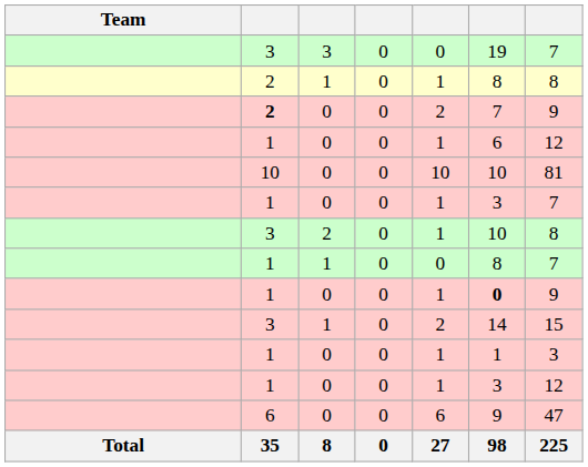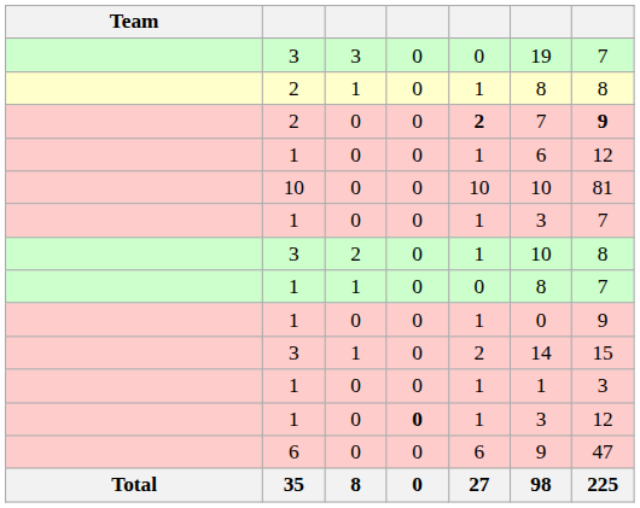row 4 | column 2: bold -> normal
row 4 | column 5: normal -> bold
row 4 | column 7: normal -> bold
row 10 | column 6: bold -> normal
row 13 | column 4: normal -> bold
